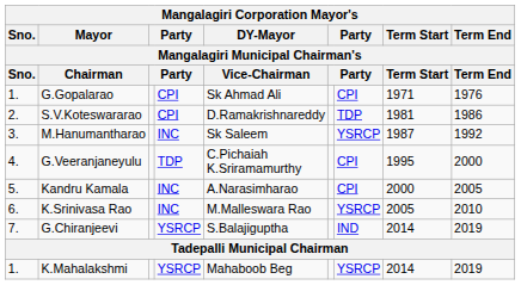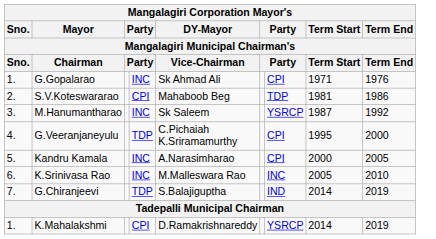G.Gopalarao | column 4: CPI -> INC
S.V.Koteswararao | DY-Mayor / Vice-Chairman: D.Ramakrishnareddy -> Mahaboob Beg
K.Srinivasa Rao | column 7: YSRCP -> INC
G.Chiranjeevi | column 4: YSRCP -> TDP
K.Mahalakshmi | column 4: YSRCP -> CPI
K.Mahalakshmi | DY-Mayor / Vice-Chairman: Mahaboob Beg -> D.Ramakrishnareddy
